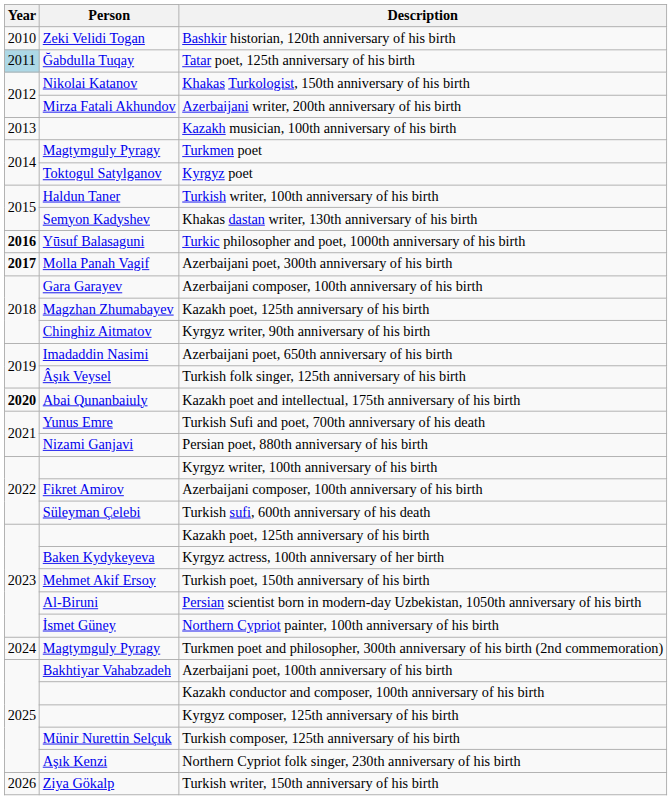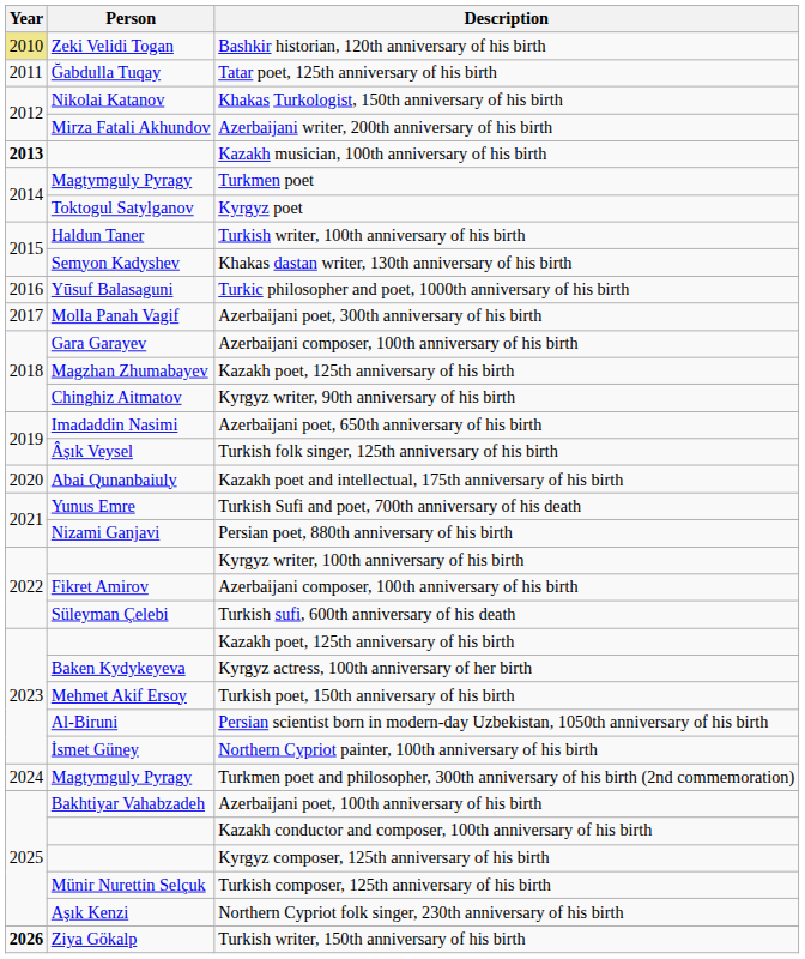Bashkir historian, 120th anniversary of his birth | Year: no background -> khaki background
Tatar poet, 125th anniversary of his birth | Year: lightblue background -> no background
Kazakh musician, 100th anniversary of his birth | Year: normal -> bold
Turkic philosopher and poet, 1000th anniversary of his birth | Year: bold -> normal
Azerbaijani poet, 300th anniversary of his birth | Year: bold -> normal
Kazakh poet and intellectual, 175th anniversary of his birth | Year: bold -> normal
Turkish writer, 150th anniversary of his birth | Year: normal -> bold
